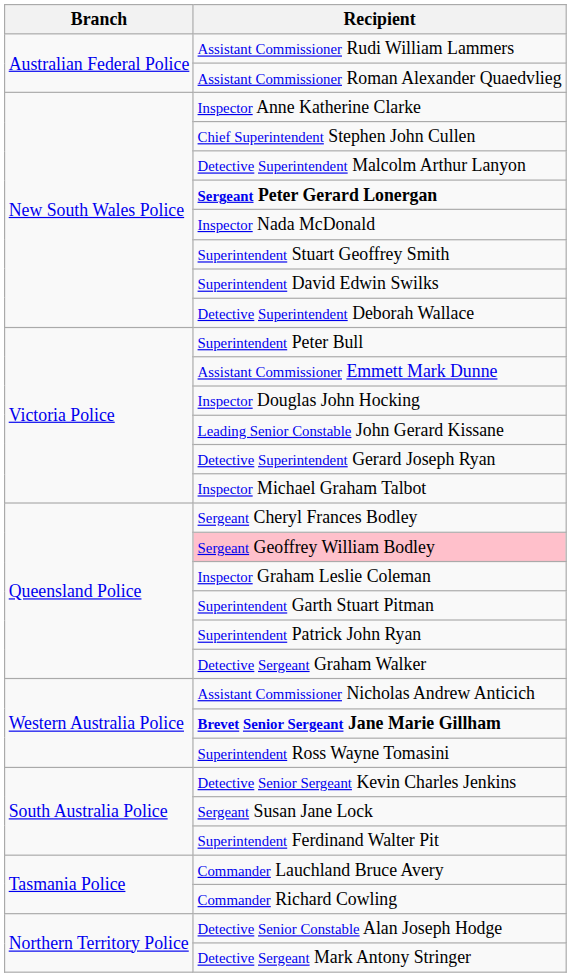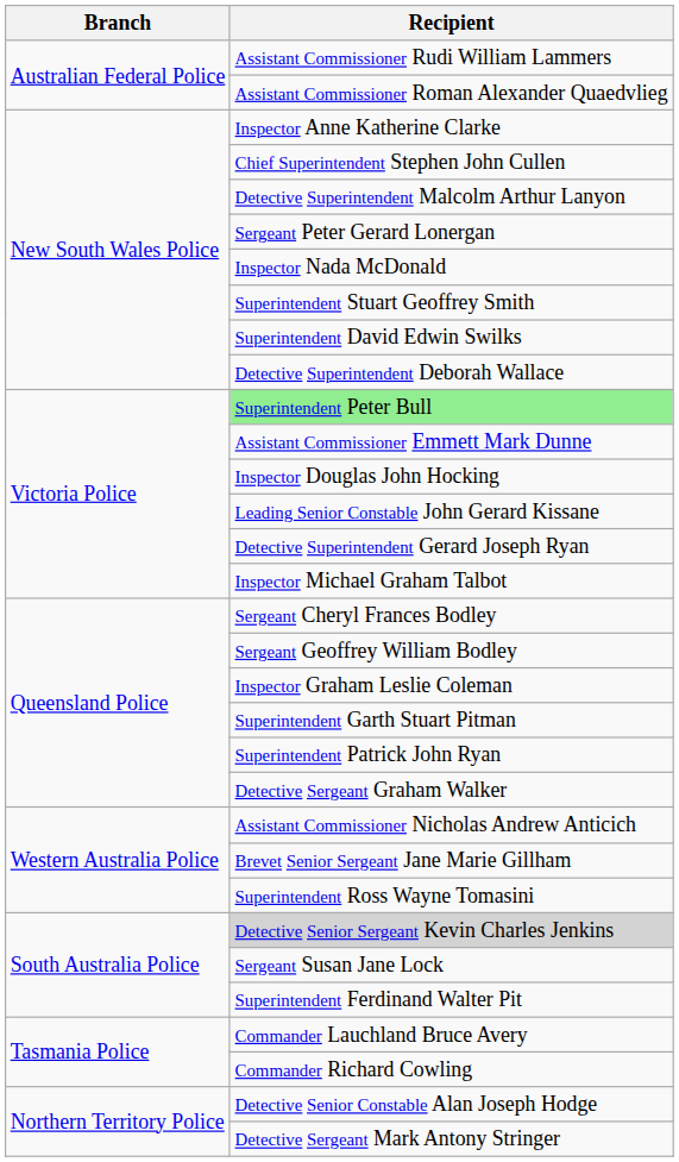Sergeant Peter Gerard Lonergan | Recipient: bold -> normal
Superintendent Peter Bull | Recipient: no background -> lightgreen background
Sergeant Geoffrey William Bodley | Recipient: pink background -> no background
Brevet Senior Sergeant Jane Marie Gillham | Recipient: bold -> normal
Detective Senior Sergeant Kevin Charles Jenkins | Recipient: no background -> lightgrey background
